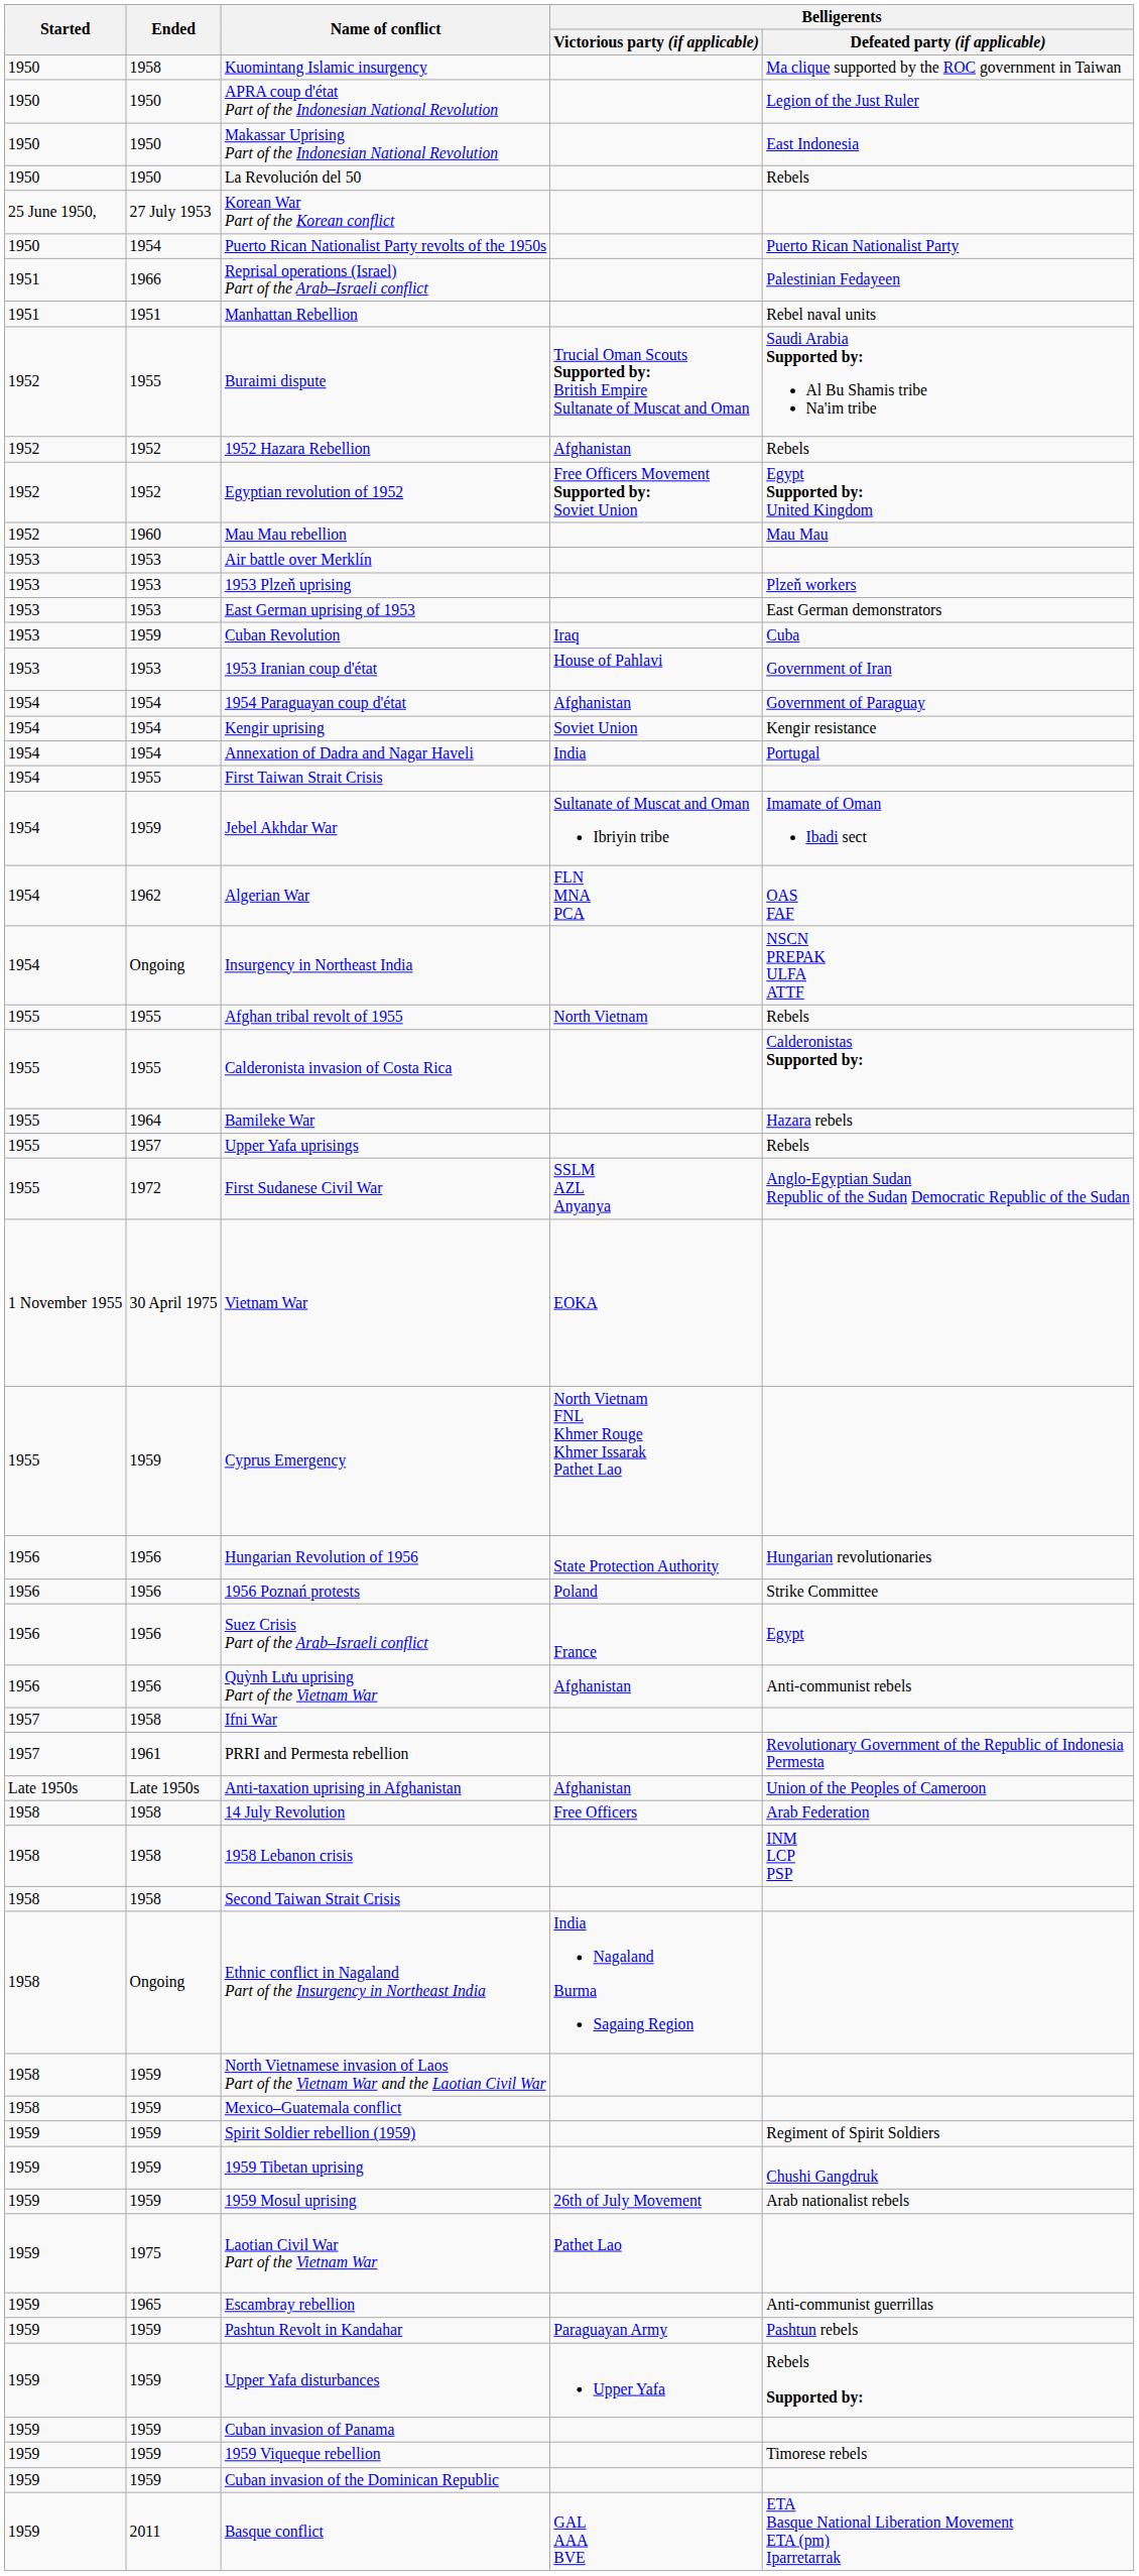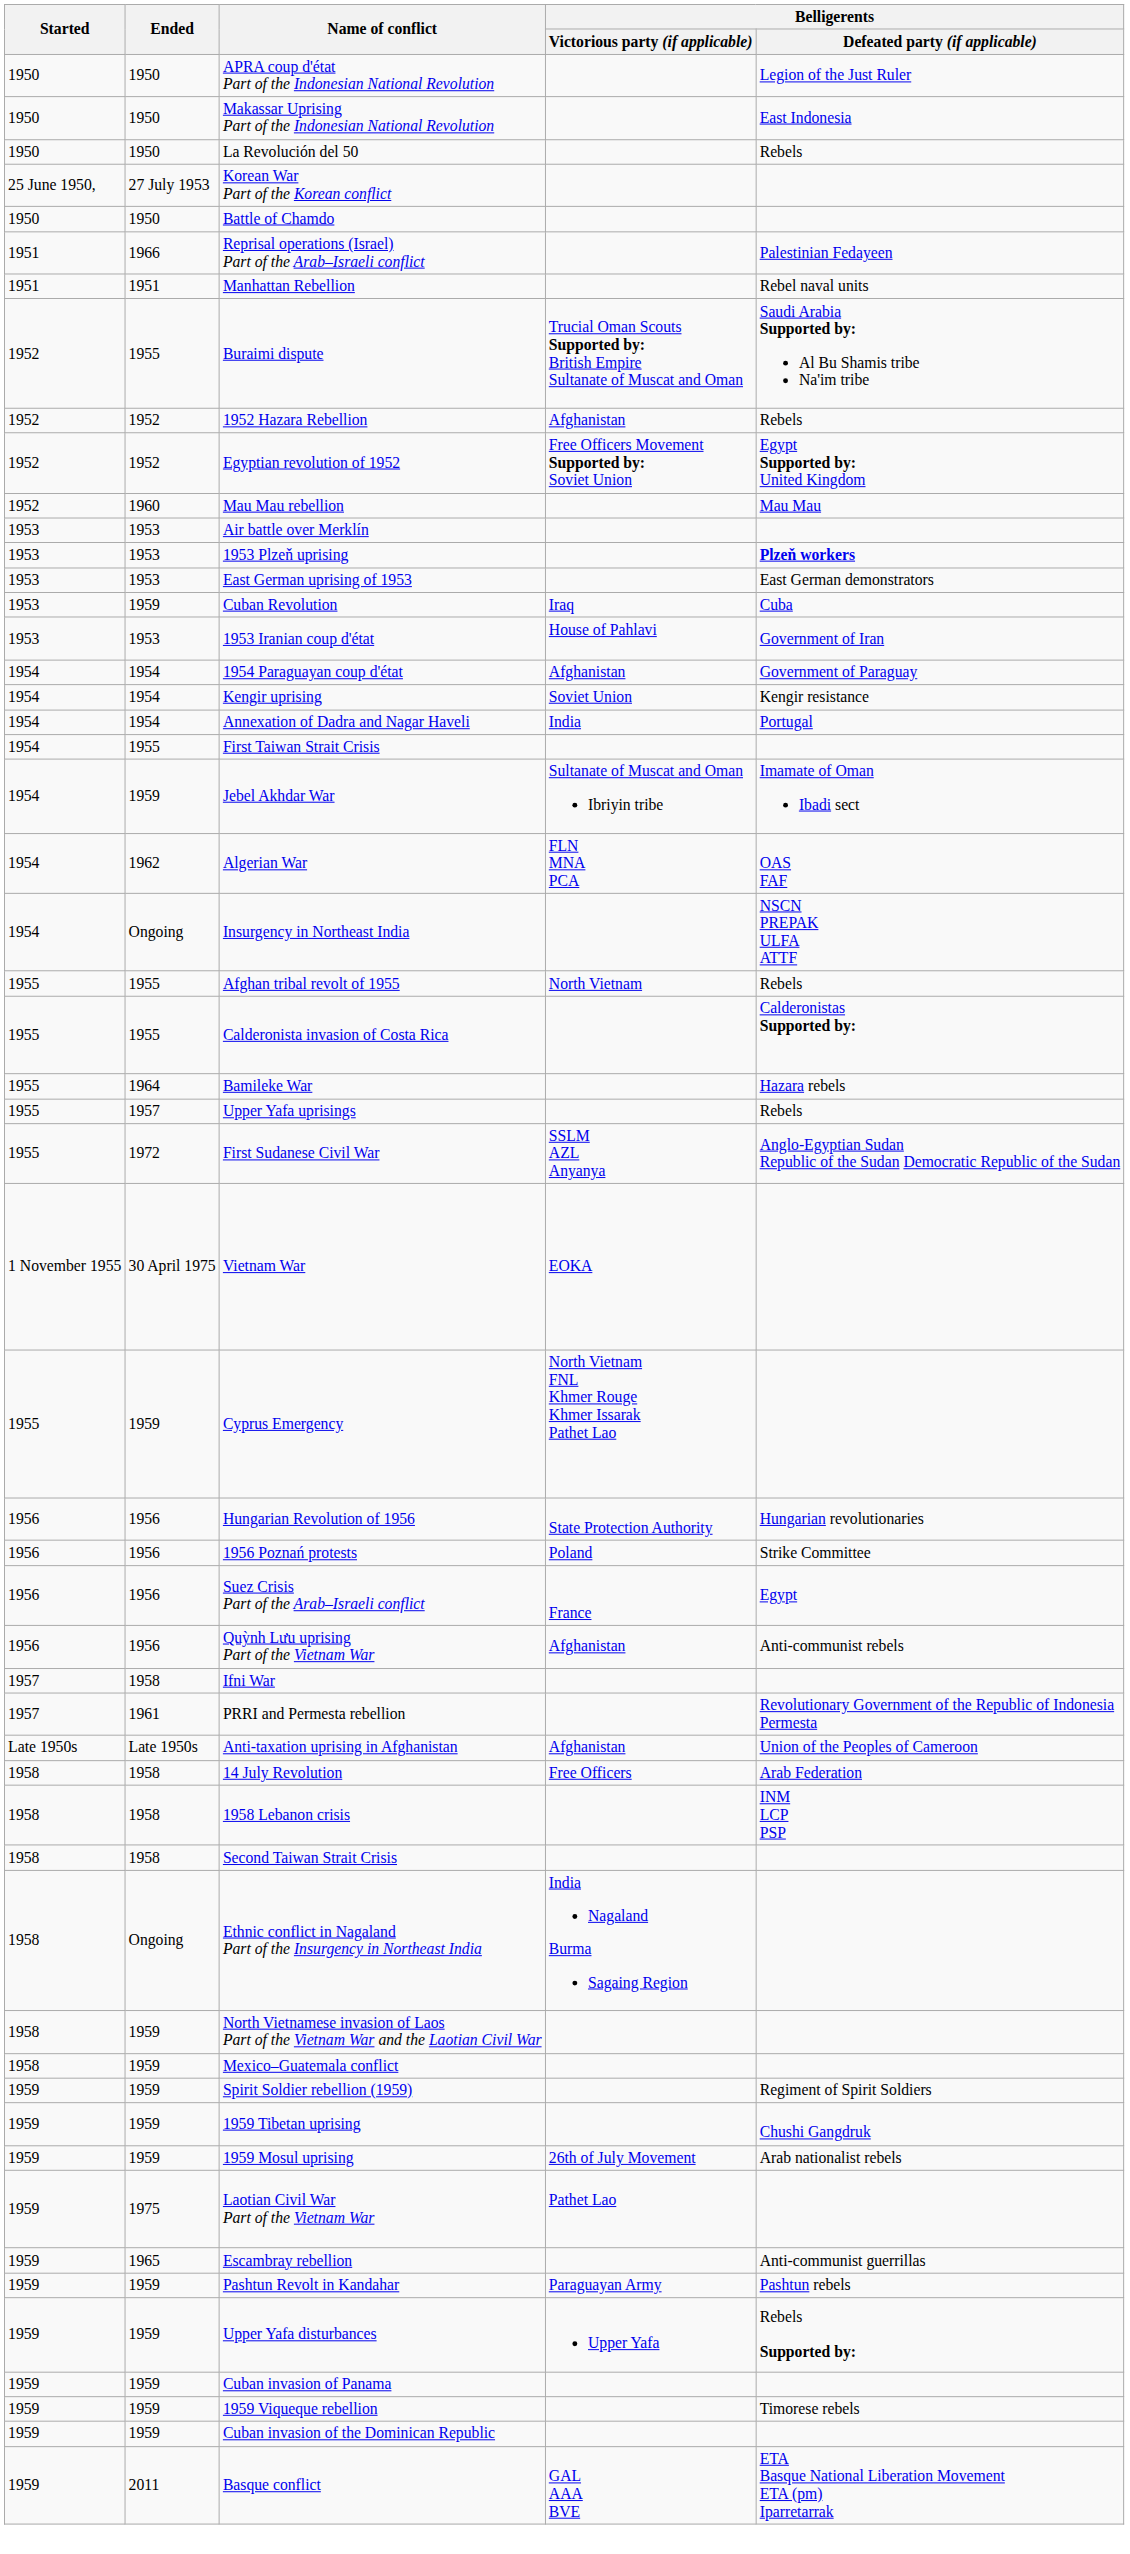- row: 1950 | 1958 | Kuomintang Islamic insurgency | Ma clique supported by the ROC government in Taiwan
+ row: 1950 | 1950 | Battle of Chamdo
- row: 1950 | 1954 | Puerto Rican Nationalist Party revolts of the 1950s | Puerto Rican Nationalist Party
1953 Plzeň uprising | Belligerents / Defeated party (if applicable): normal -> bold
